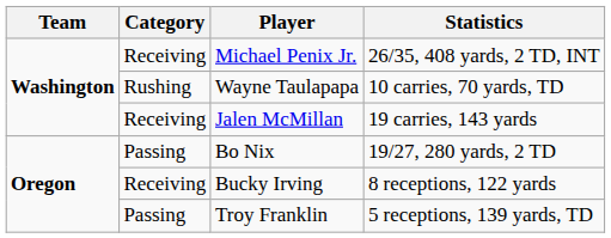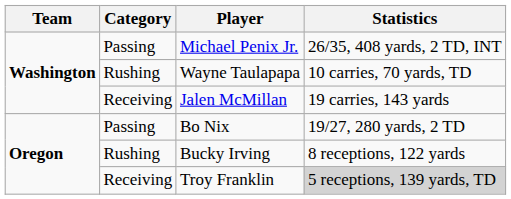Michael Penix Jr. | Category: Receiving -> Passing
Bucky Irving | Category: Receiving -> Rushing
Troy Franklin | Category: Passing -> Receiving
Troy Franklin | Statistics: no background -> lightgrey background
